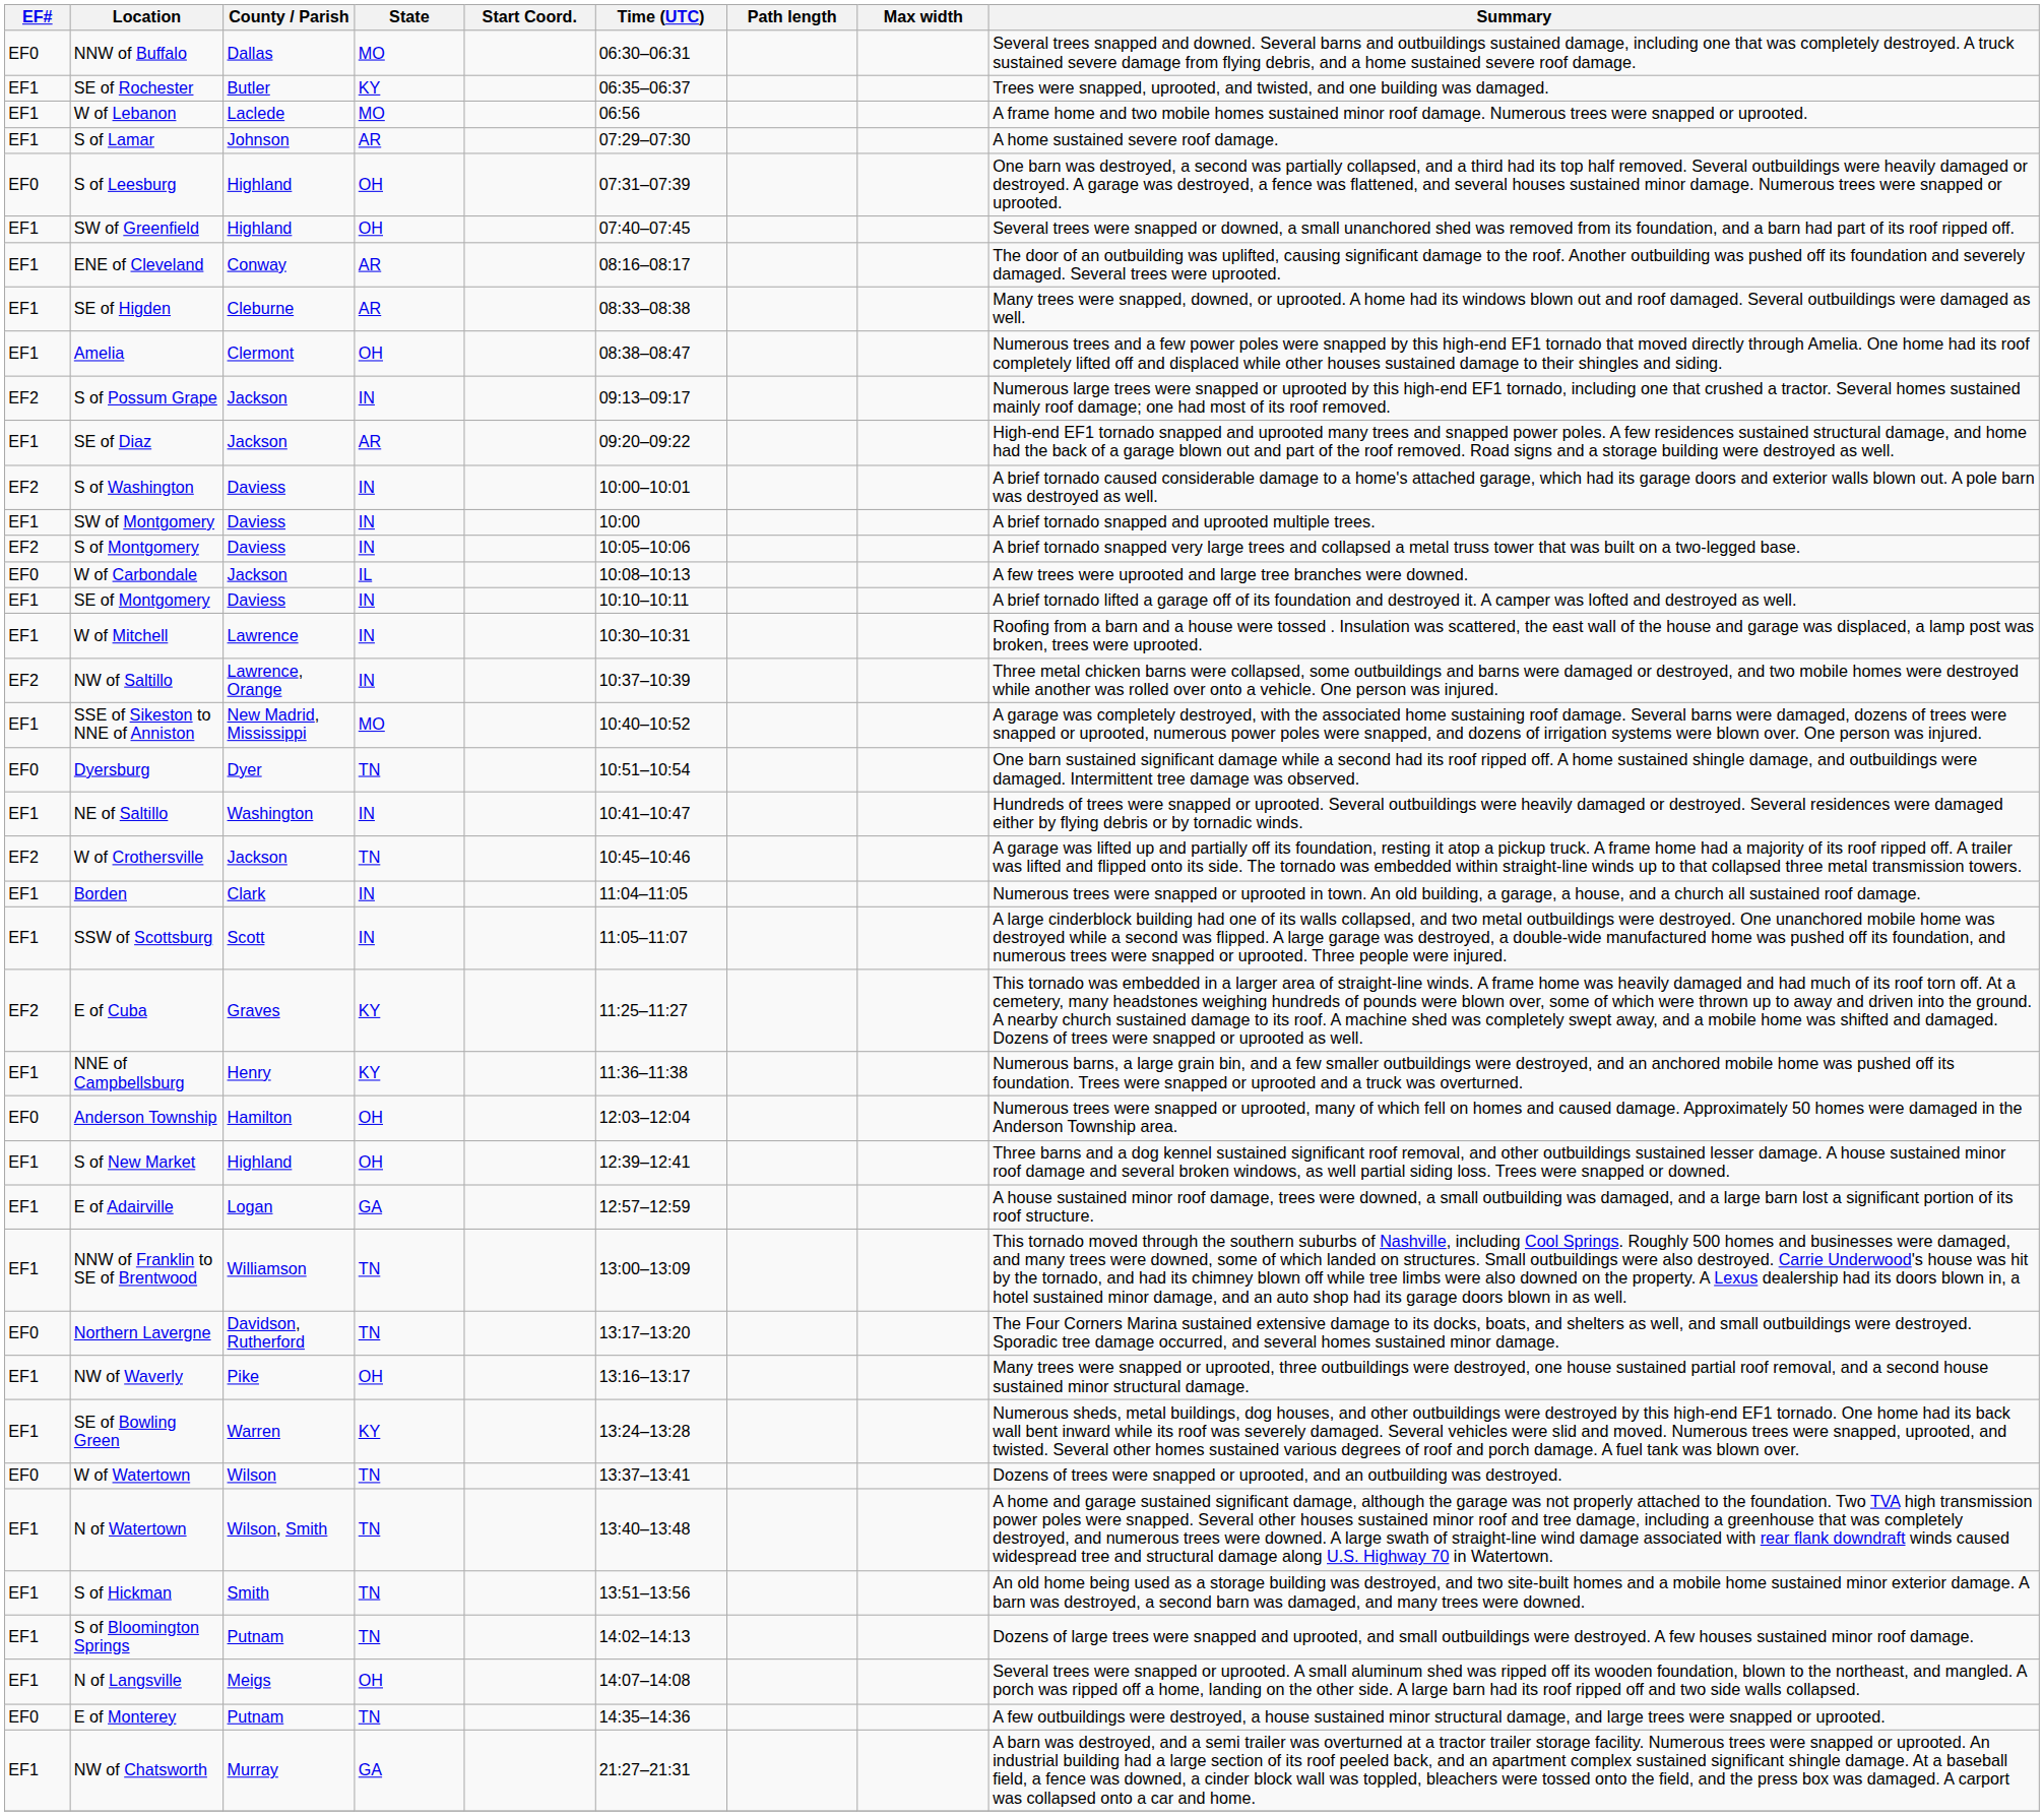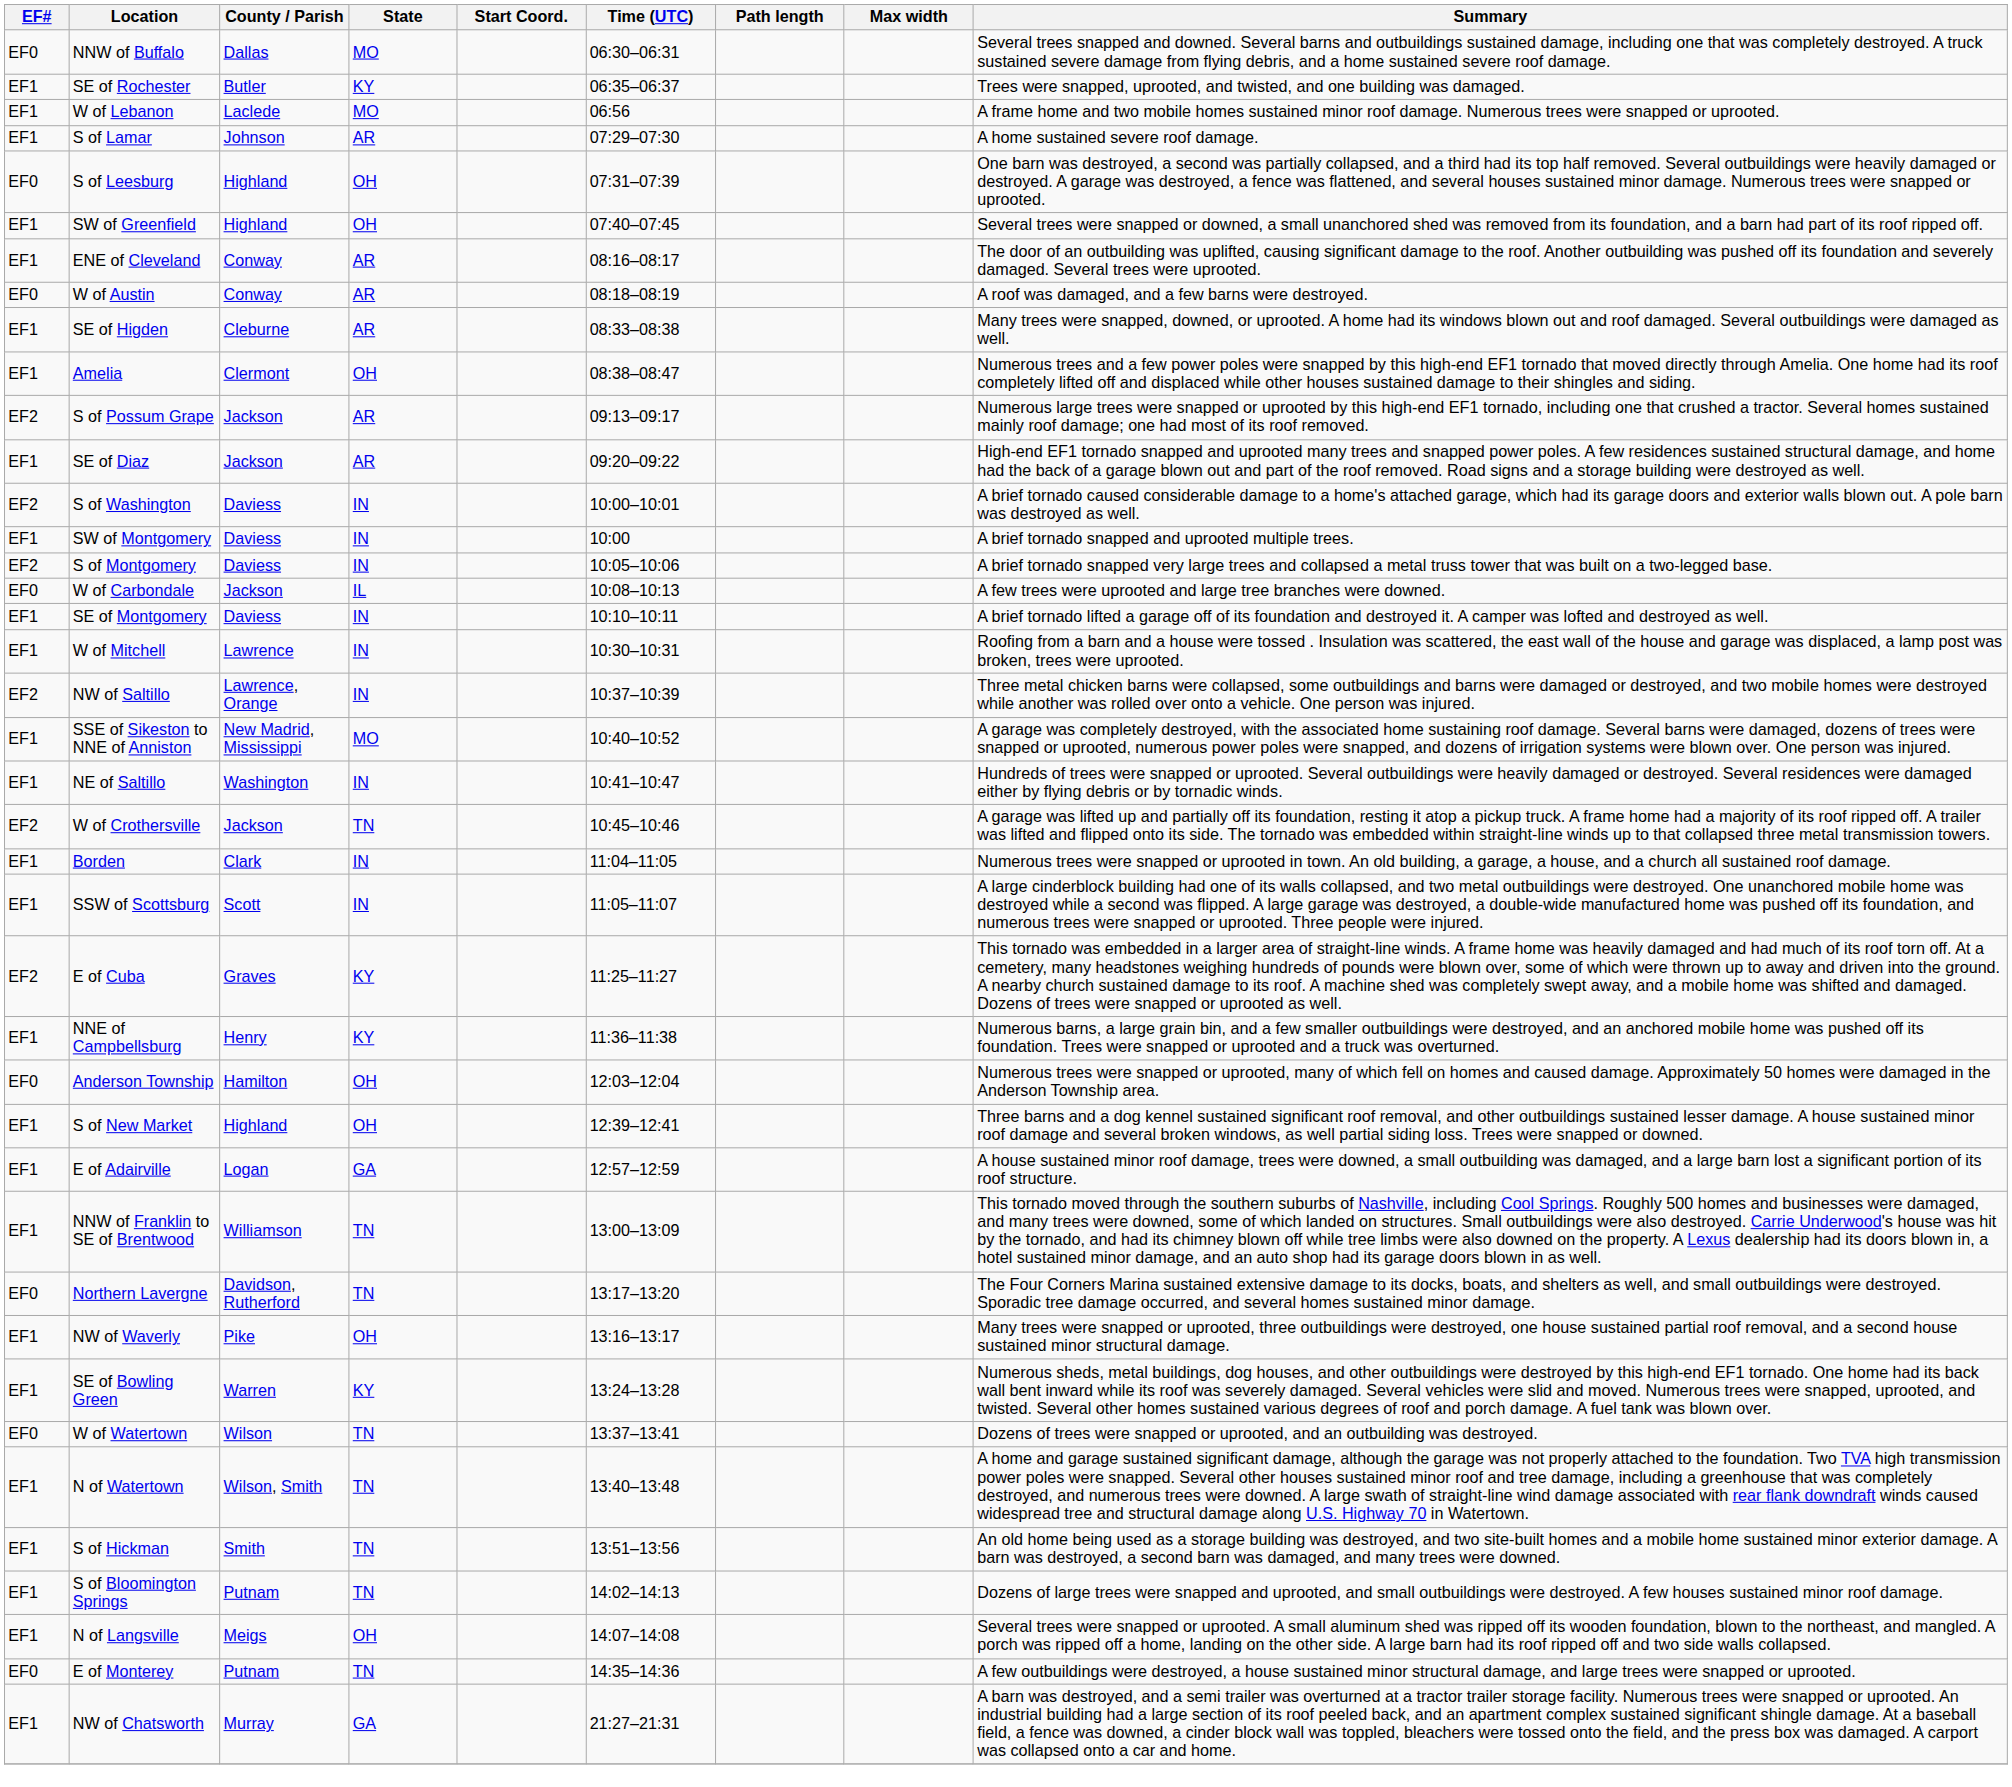+ row: EF0 | W of Austin | Conway | AR | 08:18–08:19 | A roof was damaged, and a few barns were destroyed.
S of Possum Grape | State: IN -> AR
- row: EF0 | Dyersburg | Dyer | TN | 10:51–10:54 | One barn sustained significant damage while a second had its roof ripped off. A home sustained shingle damage, and outbuildings were damaged. Intermittent tree damage was observed.
